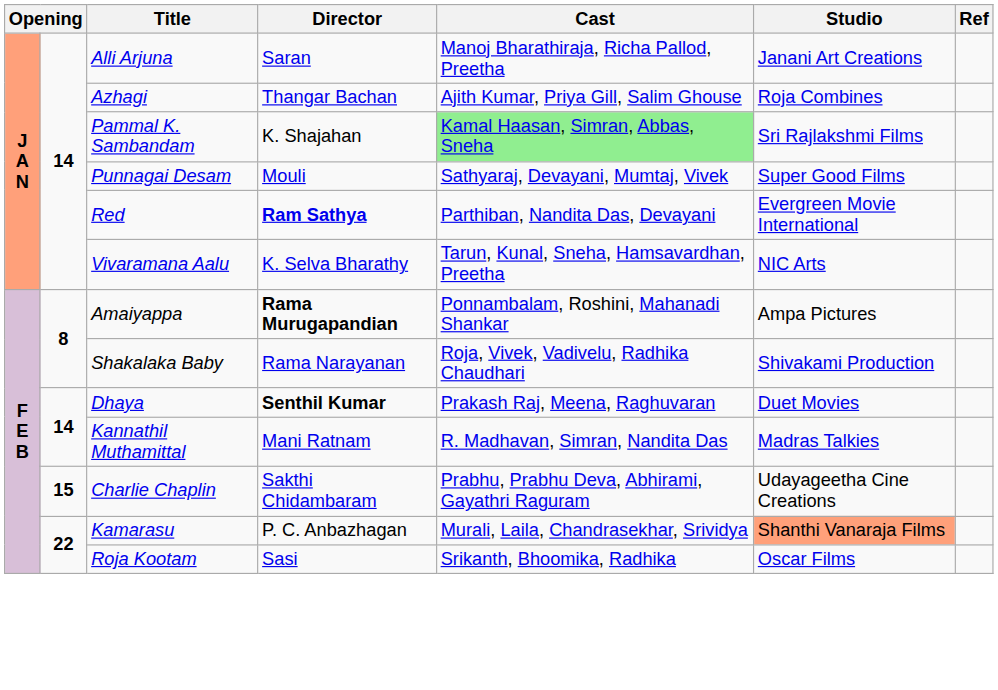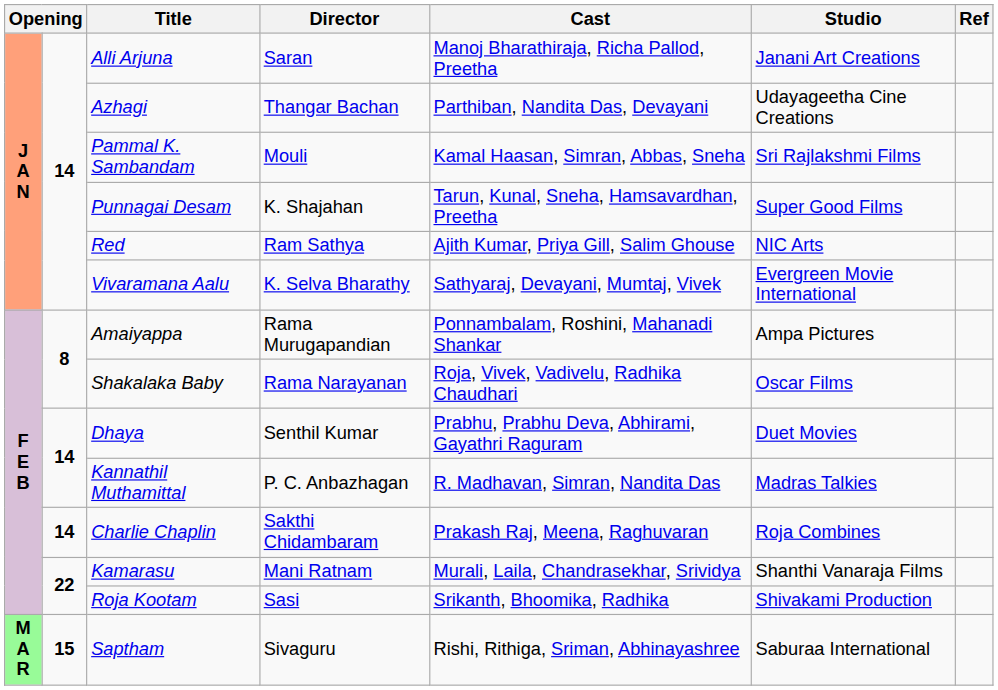Azhagi | Cast: Ajith Kumar, Priya Gill, Salim Ghouse -> Parthiban, Nandita Das, Devayani
Azhagi | Studio: Roja Combines -> Udayageetha Cine Creations
Pammal K. Sambandam | Director: K. Shajahan -> Mouli
Pammal K. Sambandam | Cast: lightgreen background -> no background
Punnagai Desam | Director: Mouli -> K. Shajahan
Punnagai Desam | Cast: Sathyaraj, Devayani, Mumtaj, Vivek -> Tarun, Kunal, Sneha, Hamsavardhan, Preetha
Red | Director: bold -> normal
Red | Cast: Parthiban, Nandita Das, Devayani -> Ajith Kumar, Priya Gill, Salim Ghouse
Red | Studio: Evergreen Movie International -> NIC Arts
Vivaramana Aalu | Cast: Tarun, Kunal, Sneha, Hamsavardhan, Preetha -> Sathyaraj, Devayani, Mumtaj, Vivek
Vivaramana Aalu | Studio: NIC Arts -> Evergreen Movie International
Amaiyappa | Director: bold -> normal
Shakalaka Baby | Studio: Shivakami Production -> Oscar Films
Dhaya | Director: bold -> normal
Dhaya | Cast: Prakash Raj, Meena, Raghuvaran -> Prabhu, Prabhu Deva, Abhirami, Gayathri Raguram
Kannathil Muthamittal | Director: Mani Ratnam -> P. C. Anbazhagan
Charlie Chaplin | column 2: 15 -> 14
Charlie Chaplin | Cast: Prabhu, Prabhu Deva, Abhirami, Gayathri Raguram -> Prakash Raj, Meena, Raghuvaran
Charlie Chaplin | Studio: Udayageetha Cine Creations -> Roja Combines
Kamarasu | Director: P. C. Anbazhagan -> Mani Ratnam
Kamarasu | Studio: lightsalmon background -> no background
Roja Kootam | Studio: Oscar Films -> Shivakami Production
+ row: M A R | 15 | Saptham | Sivaguru | Rishi, Rithiga, Sriman, Abhinayashree | Saburaa International
